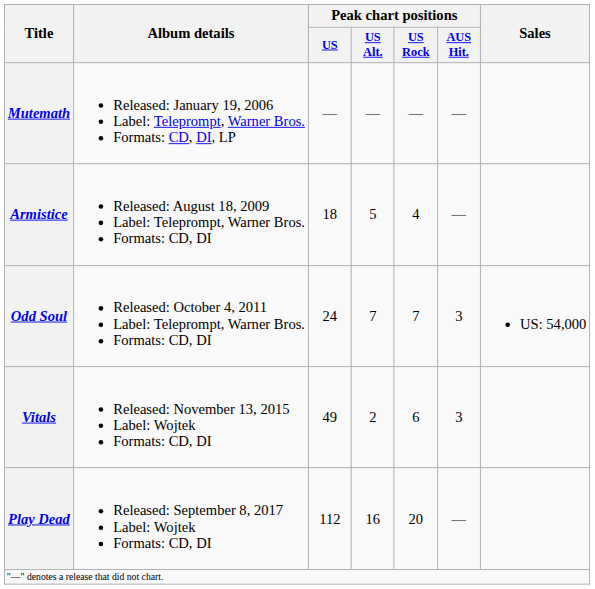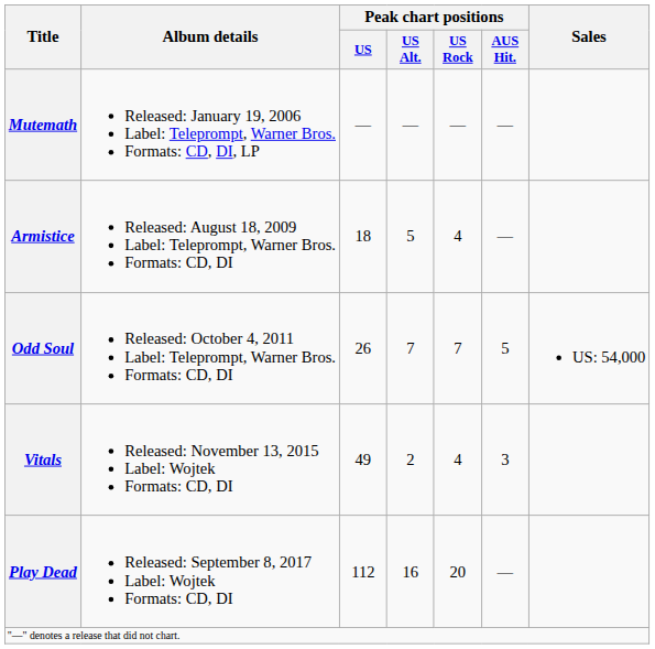Odd Soul | Peak chart positions / US: 24 -> 26
Odd Soul | Peak chart positions / AUS Hit.: 3 -> 5
Vitals | Peak chart positions / US Rock: 6 -> 4
